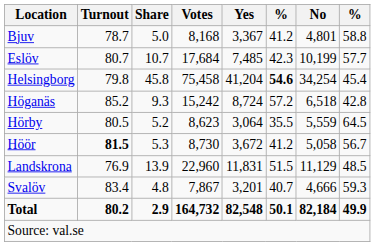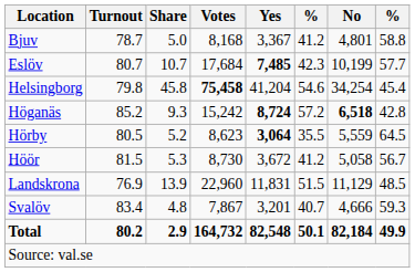Eslöv | Yes: normal -> bold
Helsingborg | Votes: normal -> bold
Helsingborg | column 6: bold -> normal
Höganäs | Yes: normal -> bold
Höganäs | No: normal -> bold
Hörby | Yes: normal -> bold
Höör | Turnout: bold -> normal
